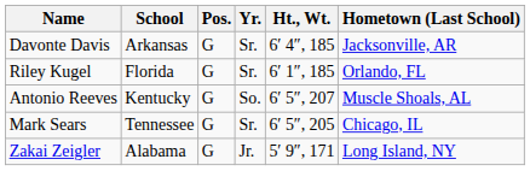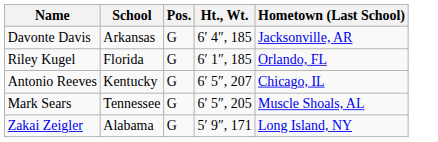- column: Yr. | Sr. | Sr. | So. | Sr. | Jr.
Antonio Reeves | Hometown (Last School): Muscle Shoals, AL -> Chicago, IL
Mark Sears | Hometown (Last School): Chicago, IL -> Muscle Shoals, AL
